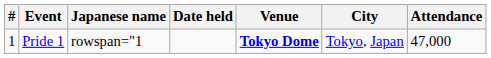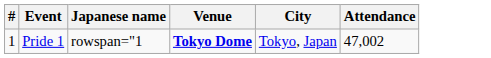- column: Date held
Pride 1 | Attendance: 47,000 -> 47,002
